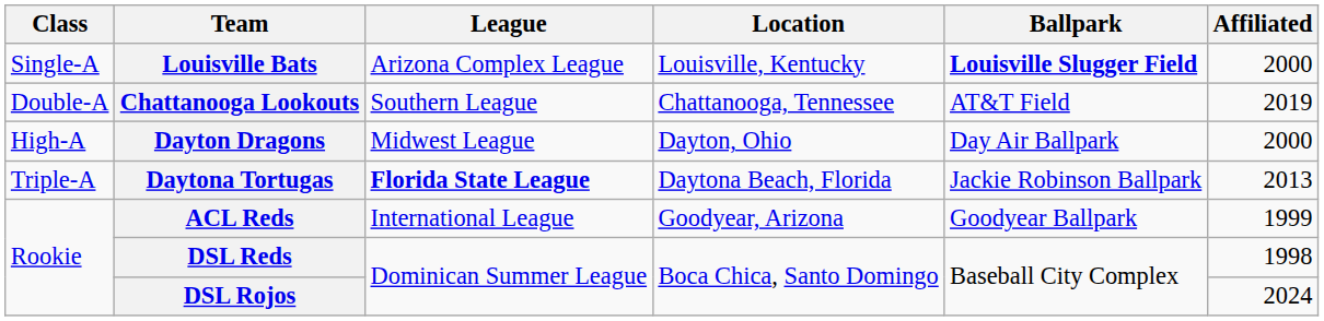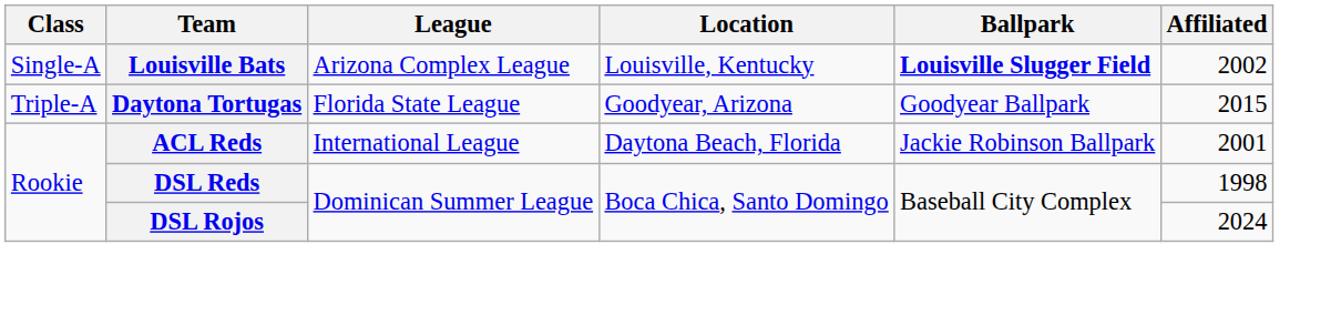Louisville Bats | Affiliated: 2000 -> 2002
- row: Double-A | Chattanooga Lookouts | Southern League | Chattanooga, Tennessee | AT&T Field | 2019
- row: High-A | Dayton Dragons | Midwest League | Dayton, Ohio | Day Air Ballpark | 2000
Daytona Tortugas | League: bold -> normal
Daytona Tortugas | Location: Daytona Beach, Florida -> Goodyear, Arizona
Daytona Tortugas | Ballpark: Jackie Robinson Ballpark -> Goodyear Ballpark
Daytona Tortugas | Affiliated: 2013 -> 2015
ACL Reds | Location: Goodyear, Arizona -> Daytona Beach, Florida
ACL Reds | Ballpark: Goodyear Ballpark -> Jackie Robinson Ballpark
ACL Reds | Affiliated: 1999 -> 2001
